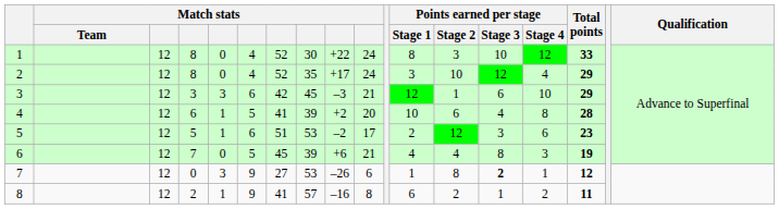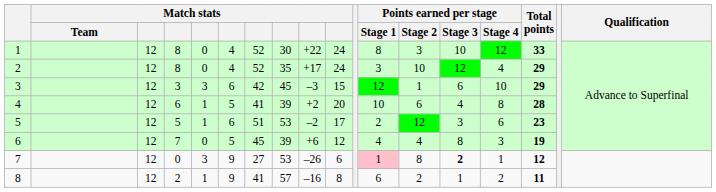row 5 | column 10: 21 -> 15
row 8 | column 10: 21 -> 12
row 9 | Points earned per stage / Stage 1: no background -> pink background
